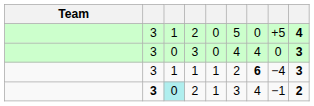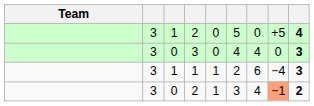row 4 | column 7: bold -> normal
row 5 | column 2: bold -> normal
row 5 | column 3: paleturquoise background -> no background
row 5 | column 8: no background -> lightsalmon background
